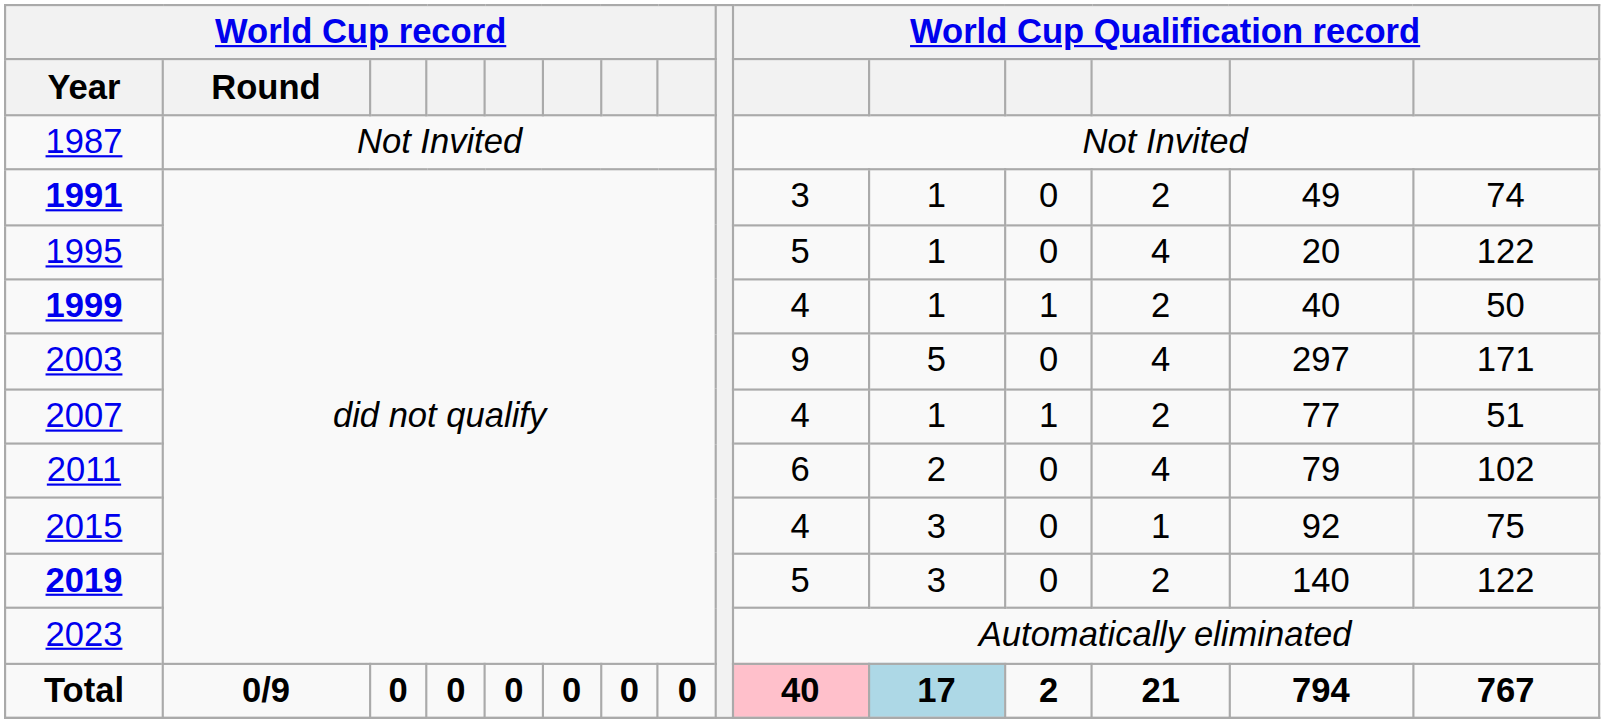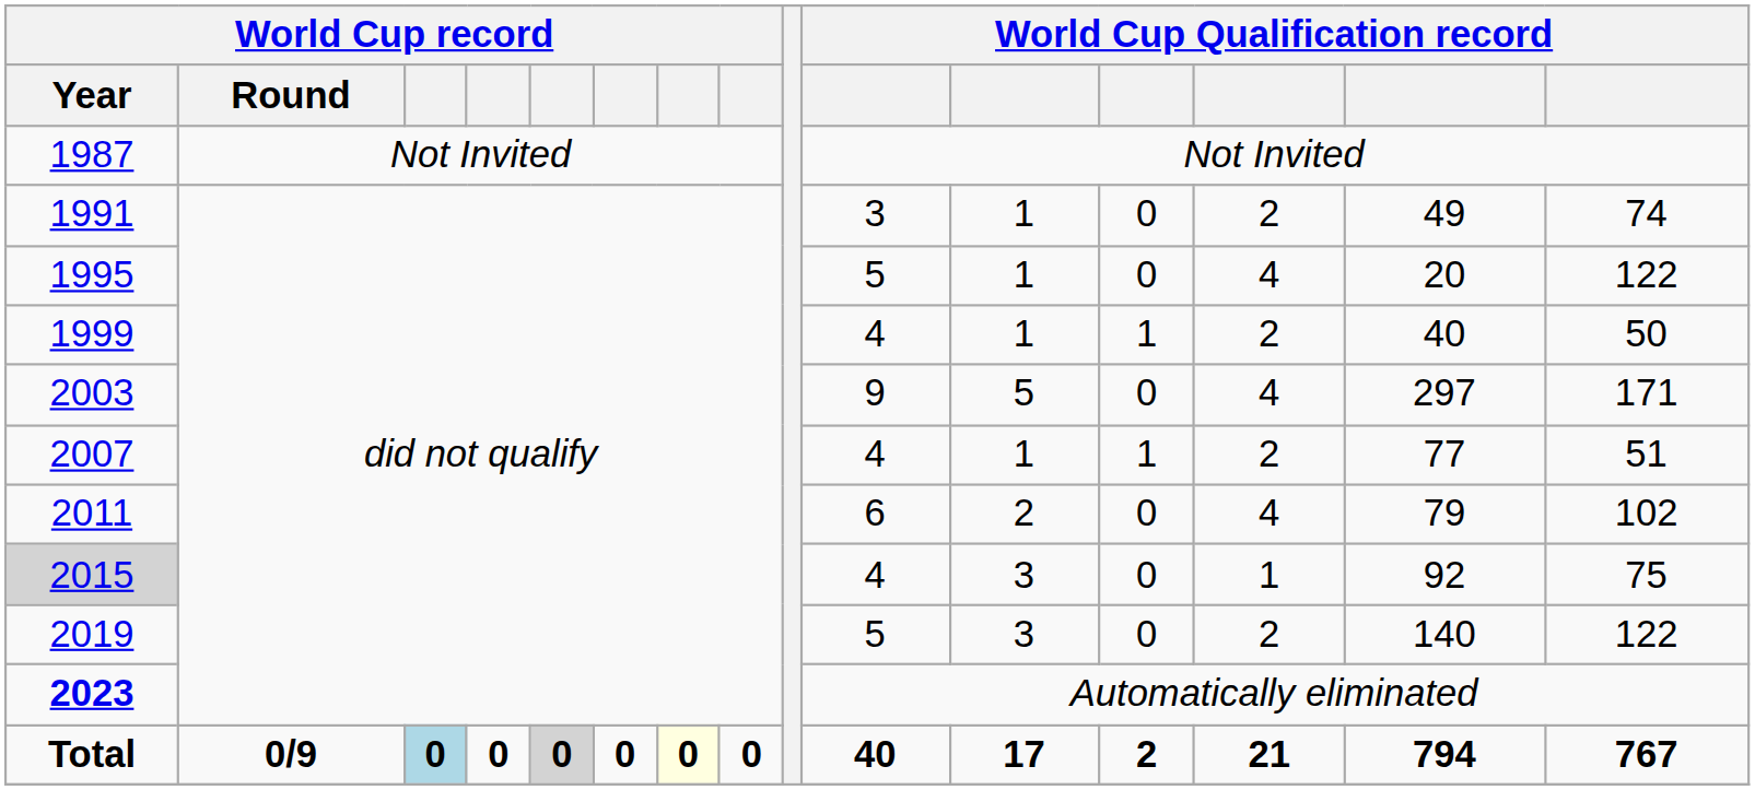1991 | World Cup record / Year: bold -> normal
1999 | World Cup record / Year: bold -> normal
2015 | World Cup record / Year: no background -> lightgrey background
2019 | World Cup record / Year: bold -> normal
2023 | World Cup record / Year: normal -> bold
Total | column 3: no background -> lightblue background
Total | column 5: no background -> lightgrey background
Total | column 7: no background -> lightyellow background
Total | column 10: pink background -> no background
Total | column 11: lightblue background -> no background
